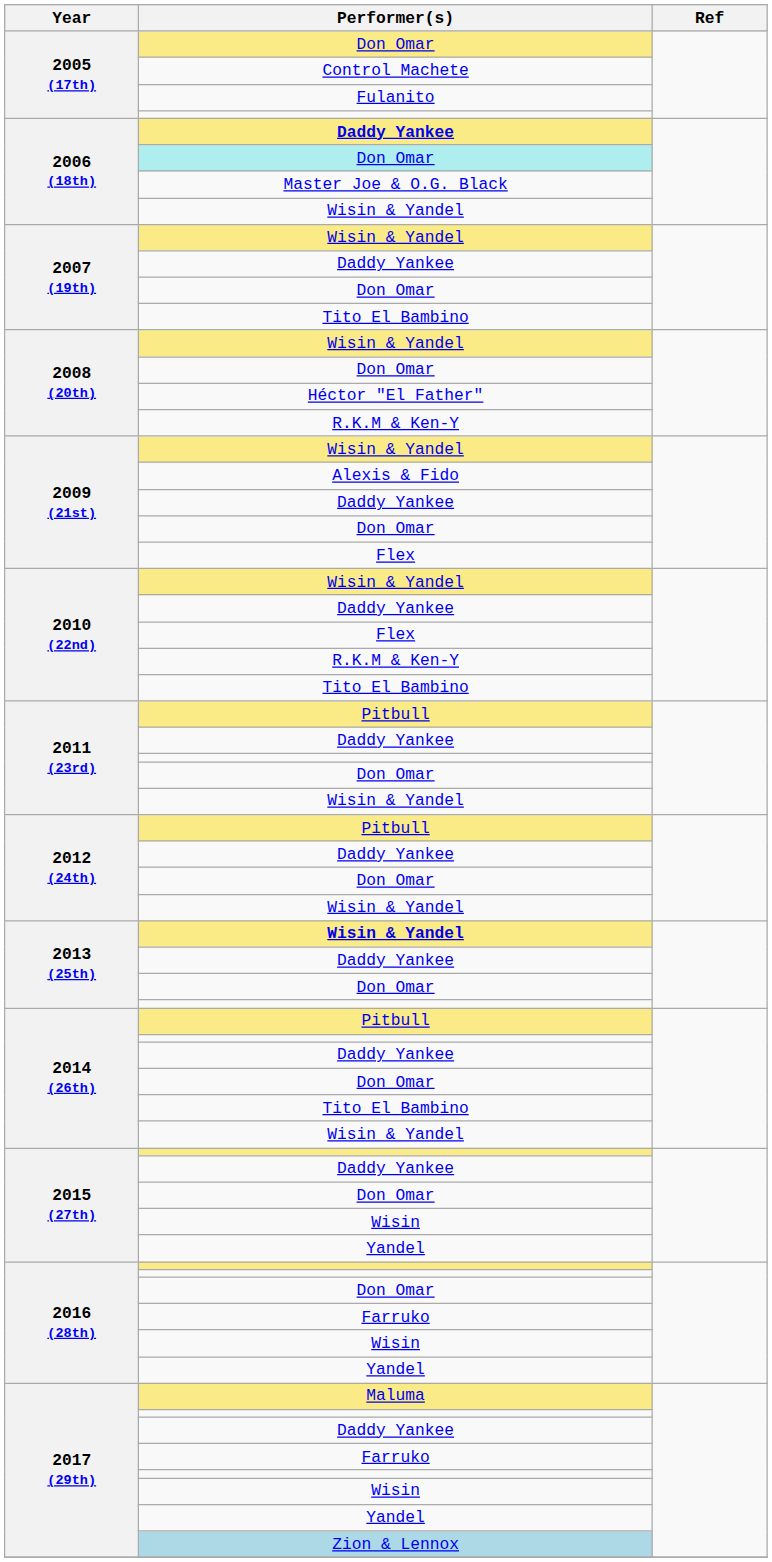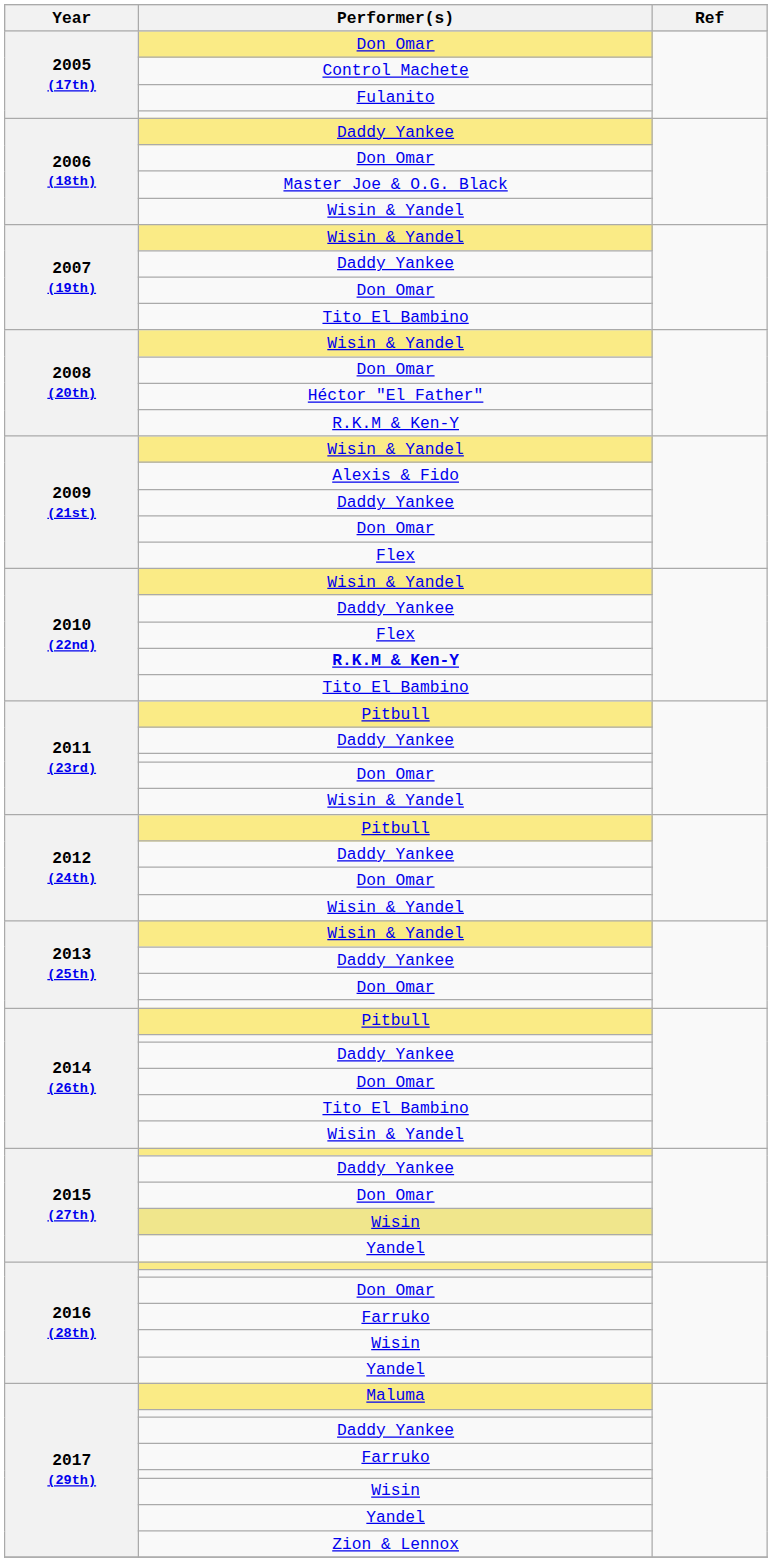2006 (18th) / Daddy Yankee | Performer(s): bold -> normal
2006 (18th) / Don Omar | Performer(s): paleturquoise background -> no background
2010 (22nd) / R.K.M & Ken-Y | Performer(s): normal -> bold
2013 (25th) / Wisin & Yandel | Performer(s): bold -> normal
2015 (27th) / Wisin | Performer(s): no background -> khaki background
Zion & Lennox | Performer(s): lightblue background -> no background
